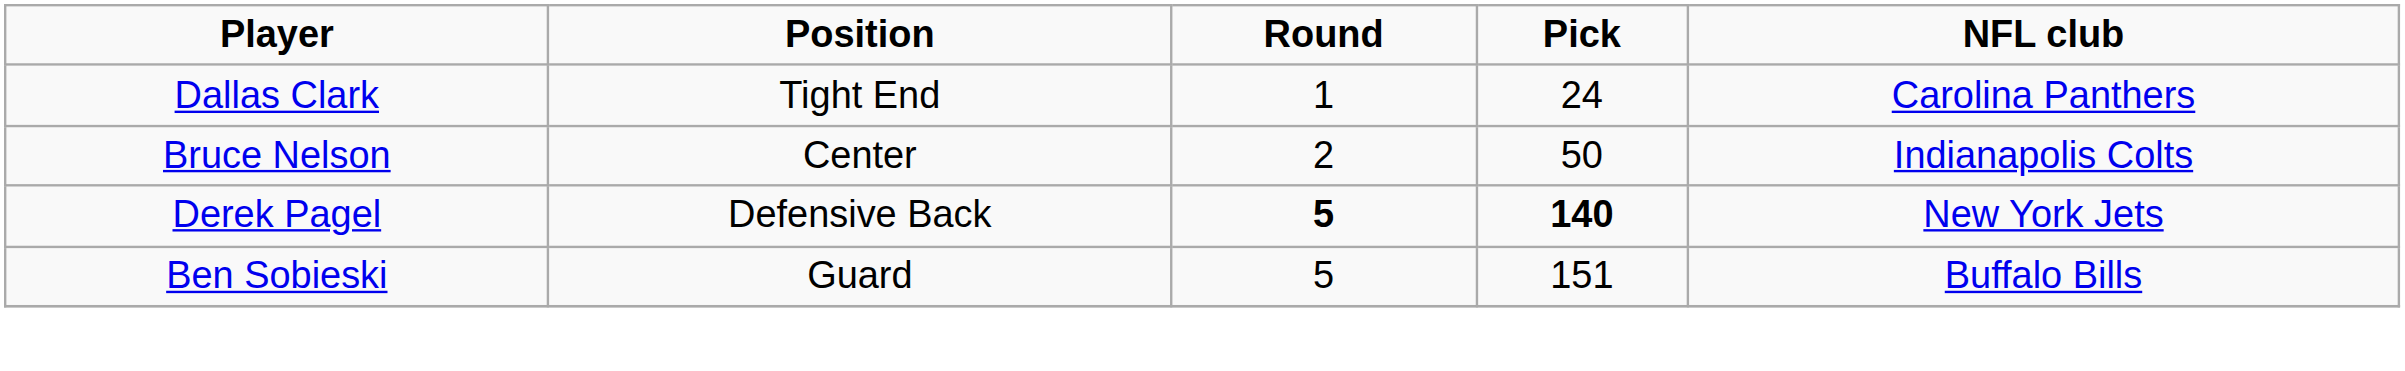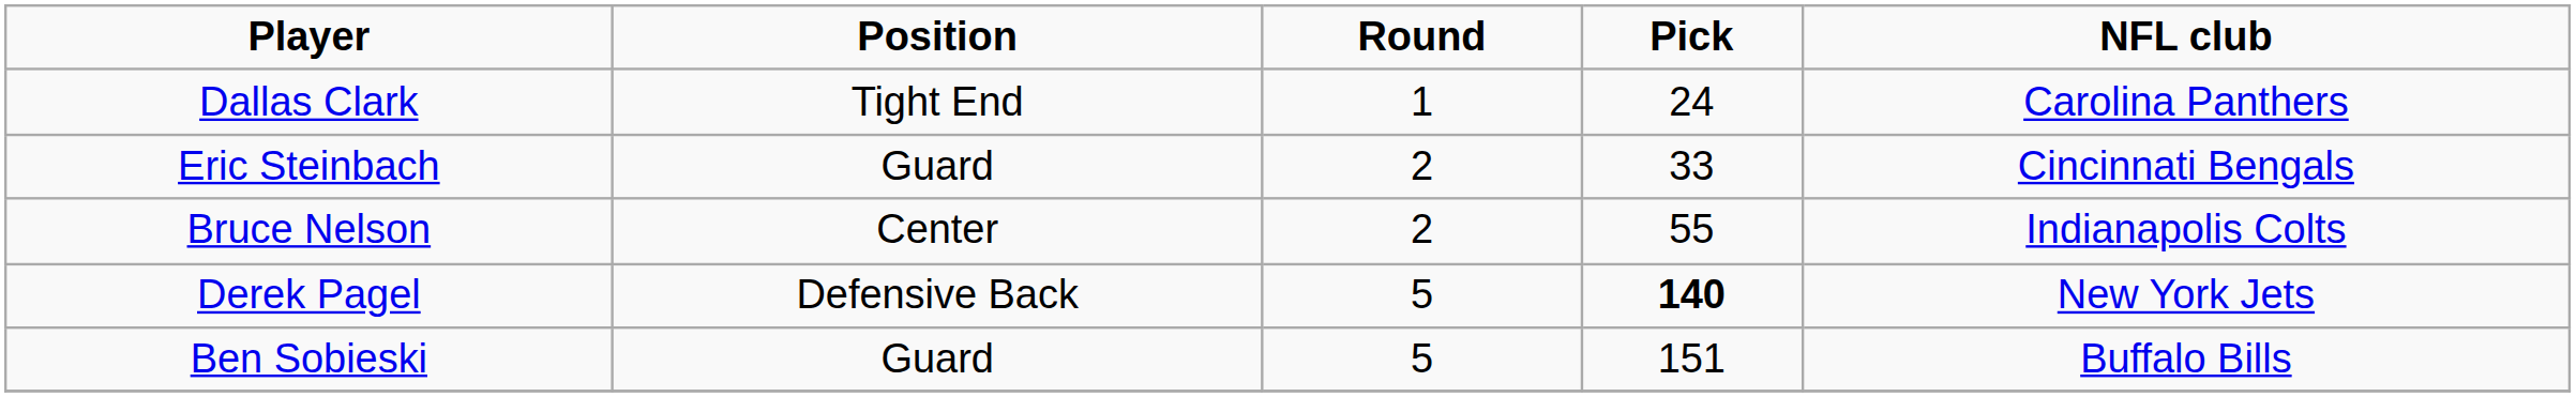+ row: Eric Steinbach | Guard | 2 | 33 | Cincinnati Bengals
Bruce Nelson | Pick: 50 -> 55
Derek Pagel | Round: bold -> normal
